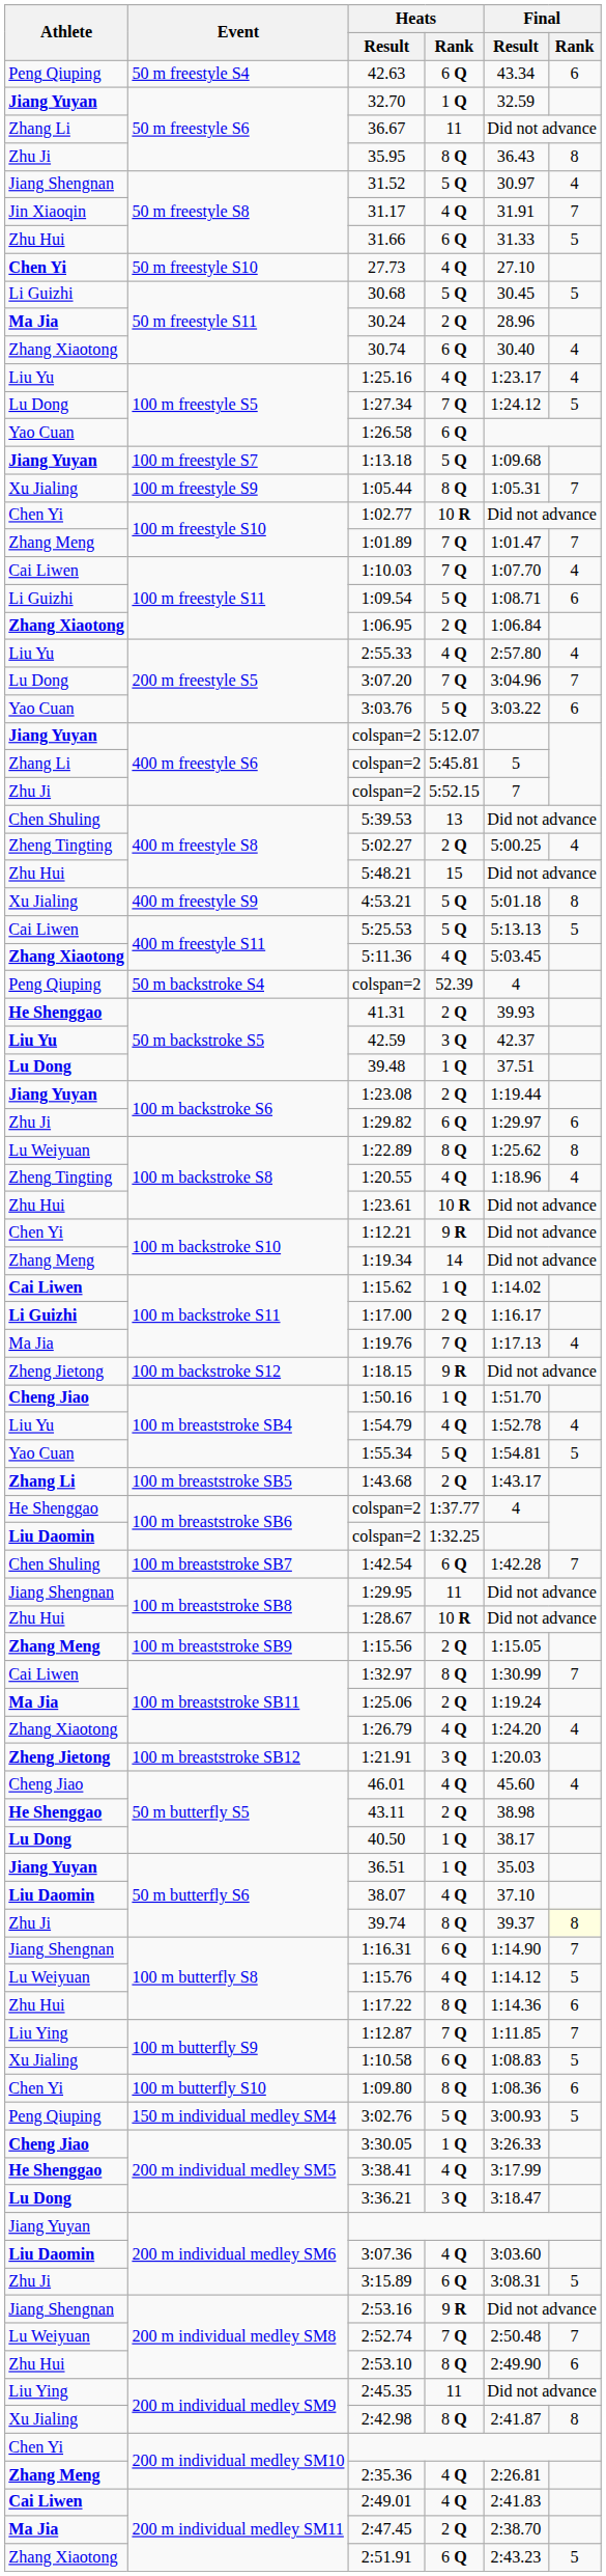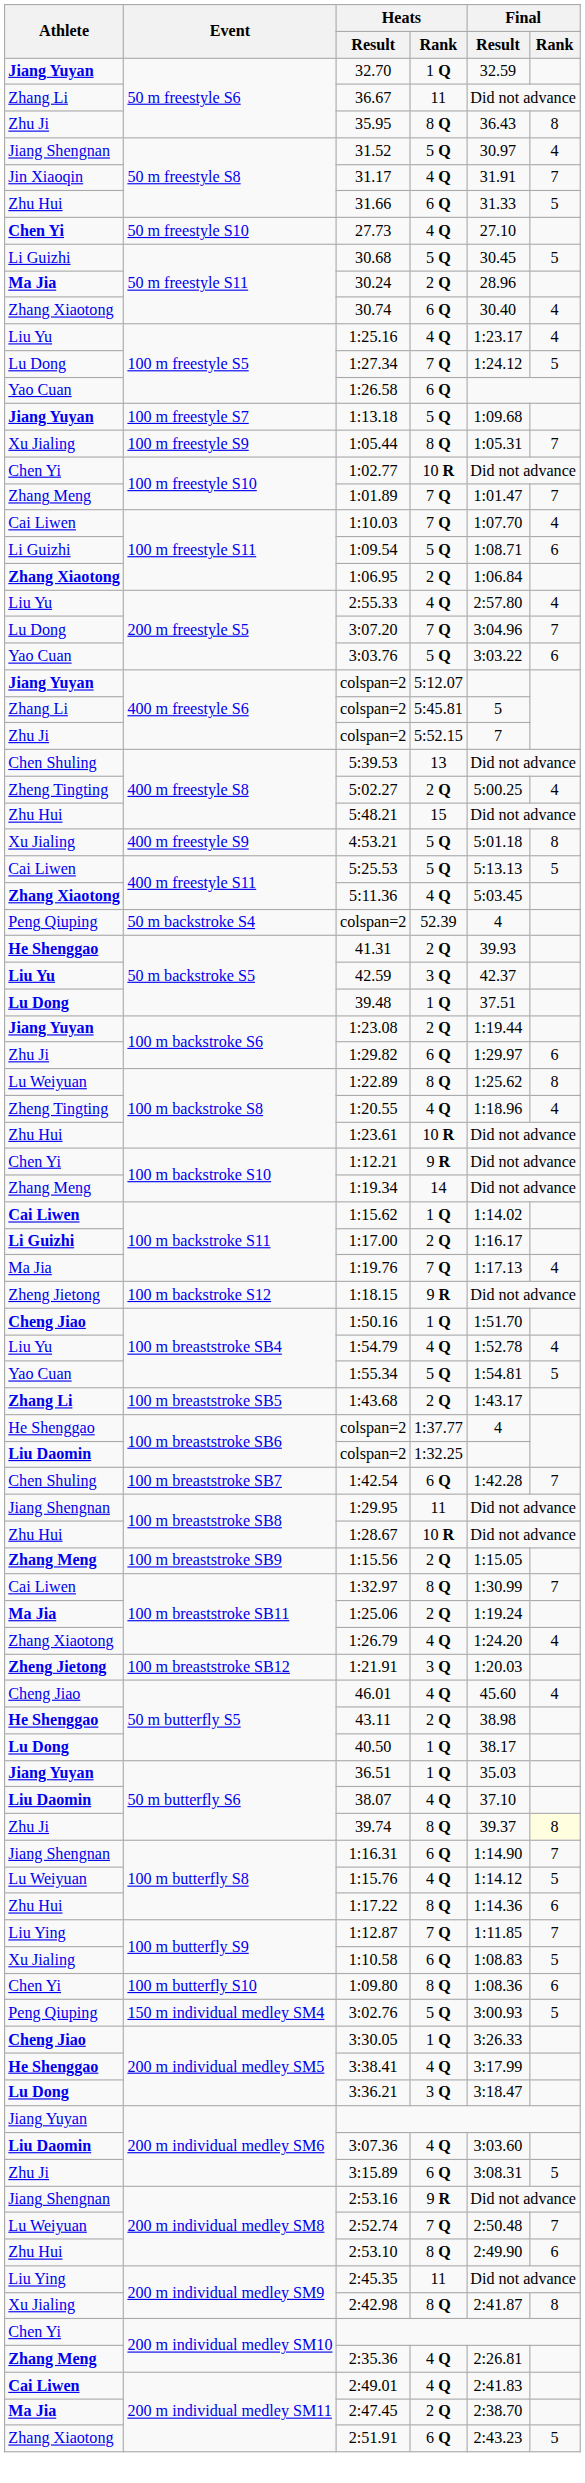- row: Peng Qiuping | 50 m freestyle S4 | 42.63 | 6 Q | 43.34 | 6
